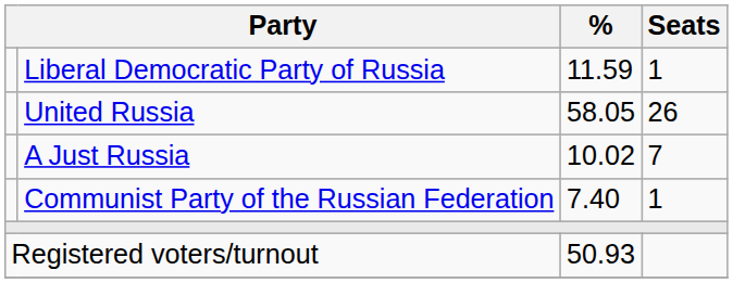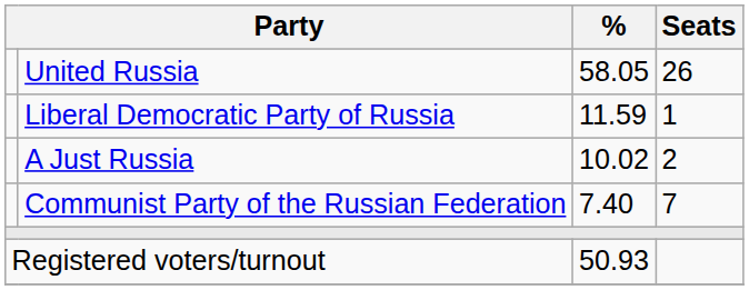rows swapped: United Russia <-> Liberal Democratic Party of Russia
A Just Russia | Seats: 7 -> 2
Communist Party of the Russian Federation | Seats: 1 -> 7
